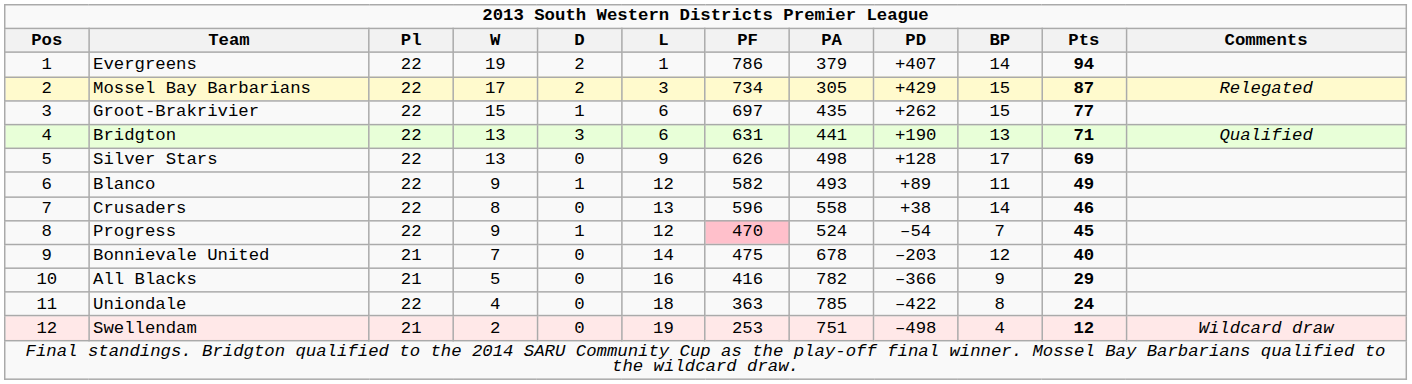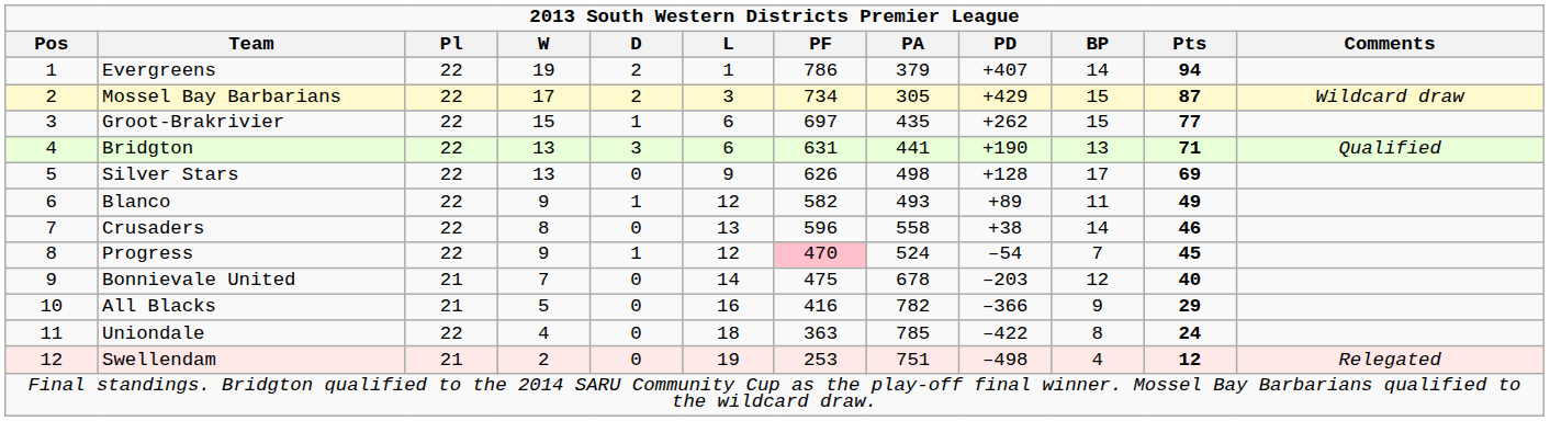Mossel Bay Barbarians | Comments: Relegated -> Wildcard draw
Swellendam | Comments: Wildcard draw -> Relegated
